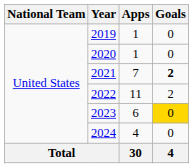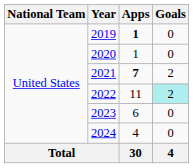2019 | Apps: normal -> bold
2021 | Apps: normal -> bold
2021 | Goals: bold -> normal
2022 | Goals: no background -> paleturquoise background
2023 | Goals: gold background -> no background
